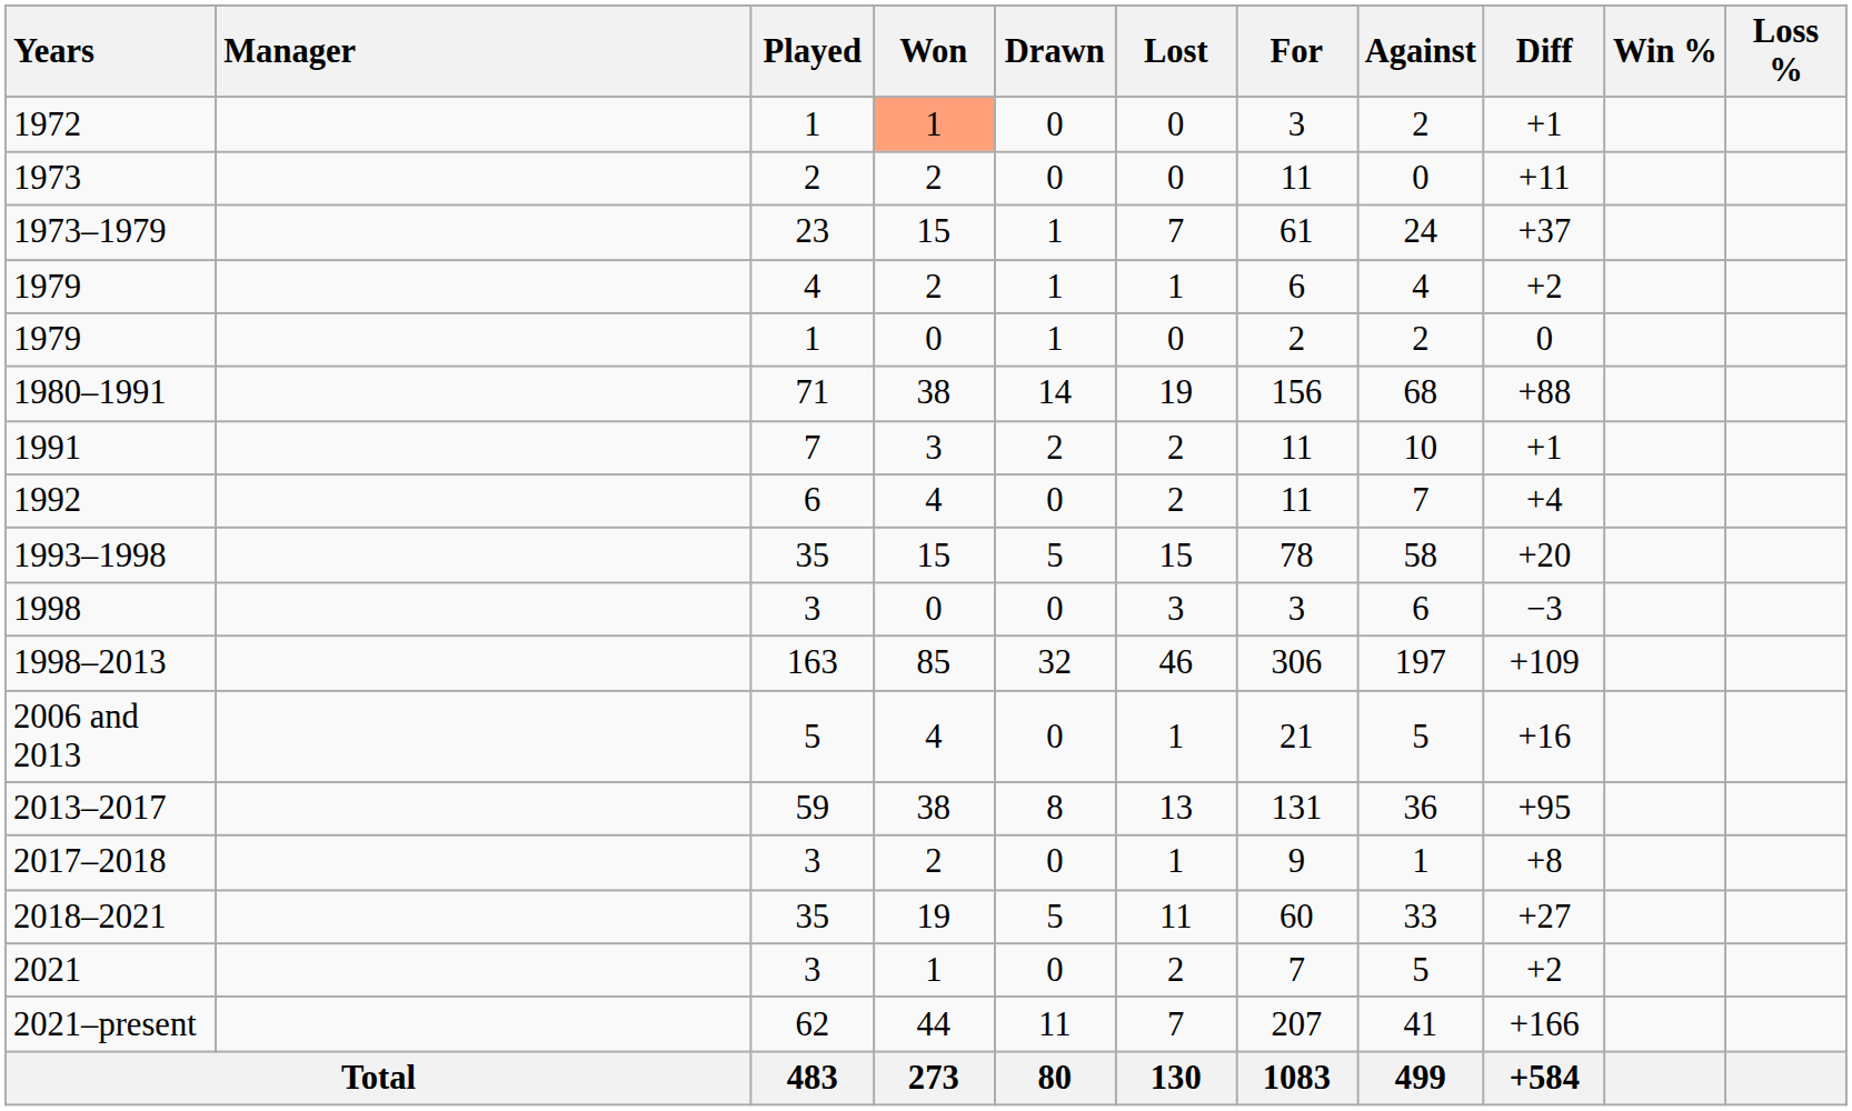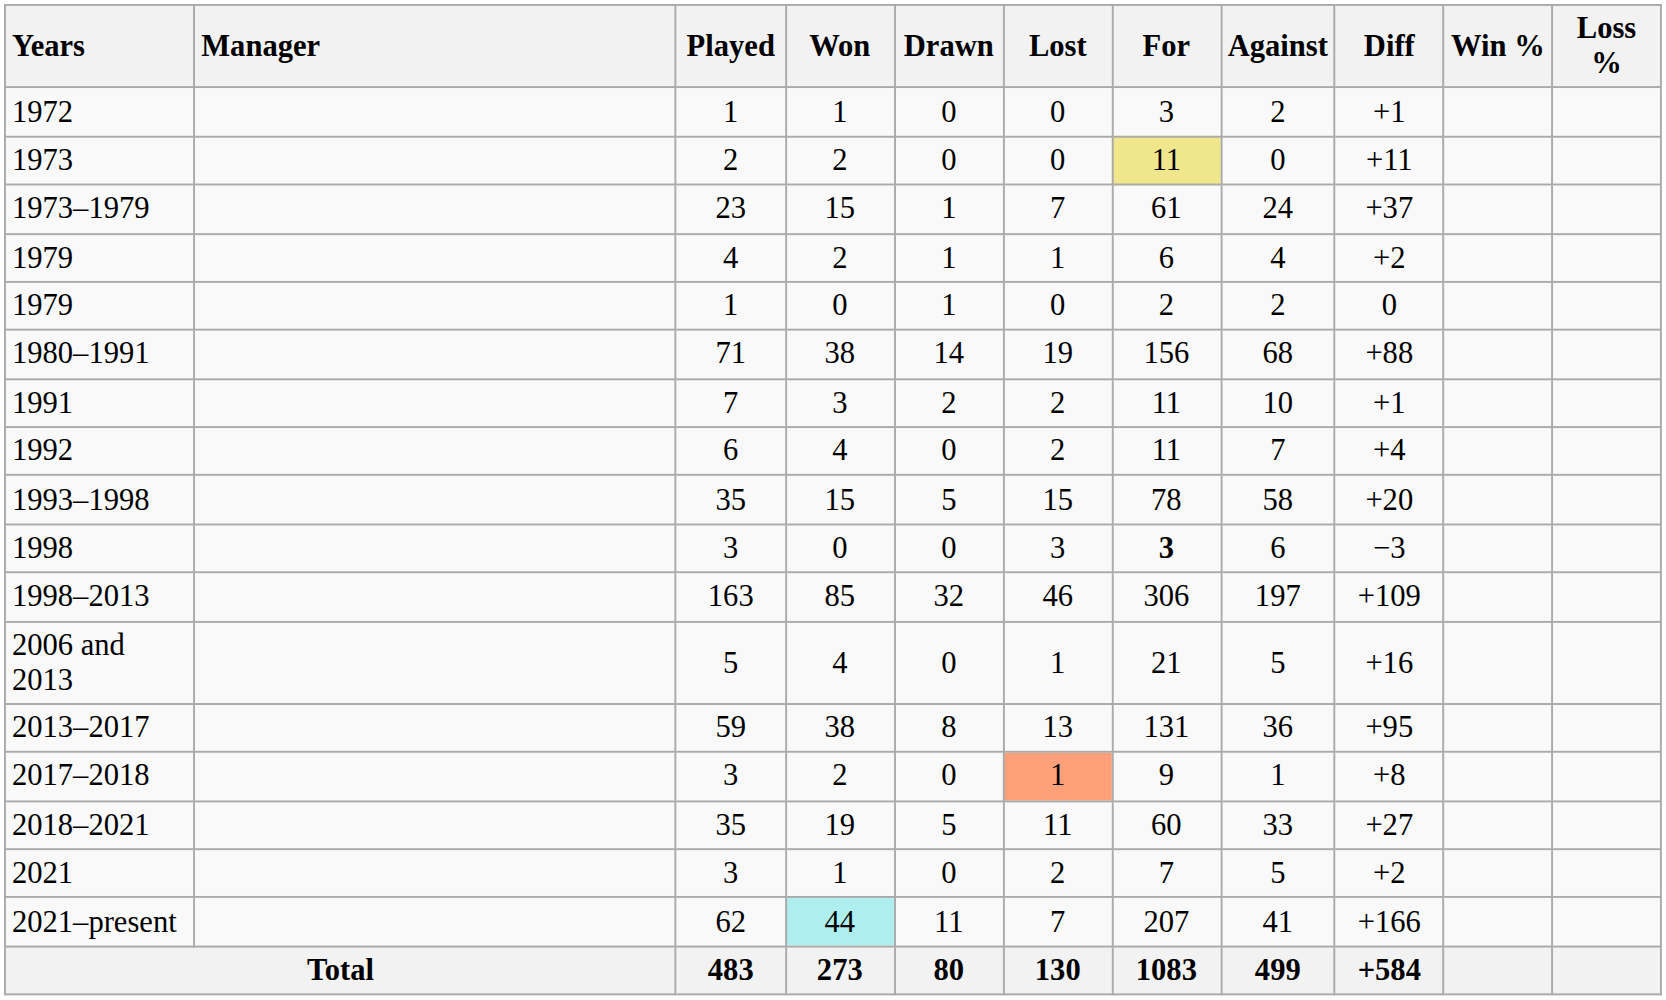1972 | Won: lightsalmon background -> no background
1973 | For: no background -> khaki background
1998 | For: normal -> bold
2017–2018 | Lost: no background -> lightsalmon background
2021–present | Won: no background -> paleturquoise background
